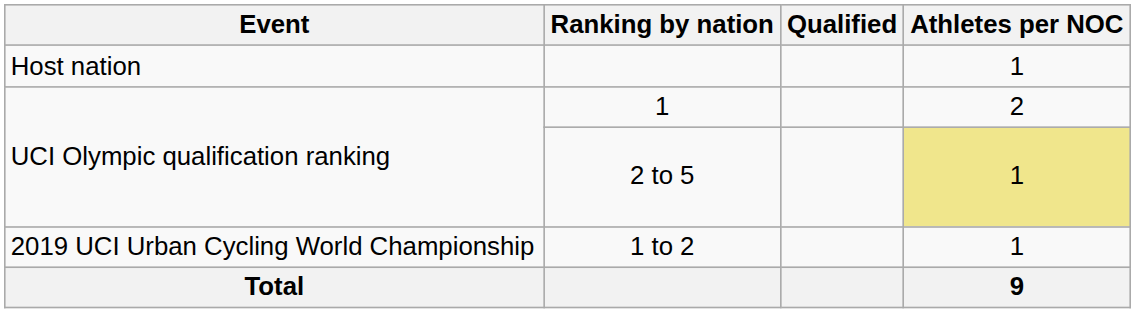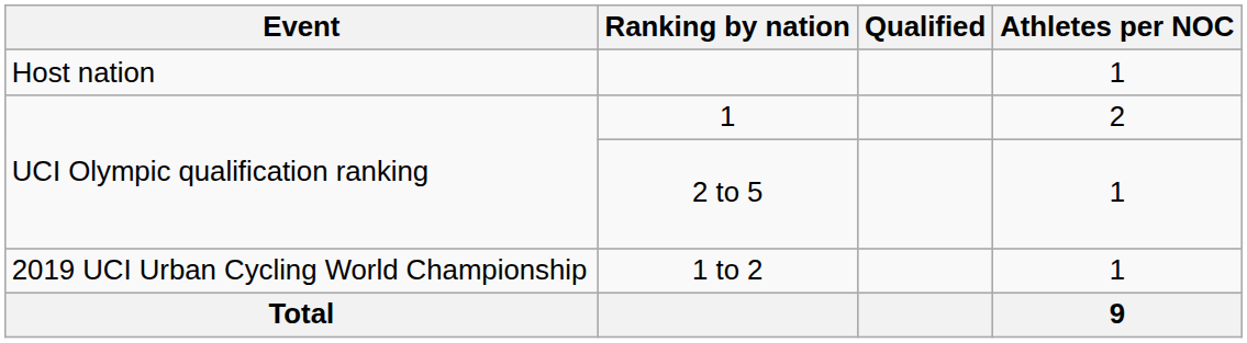2 to 5 | Athletes per NOC: khaki background -> no background
